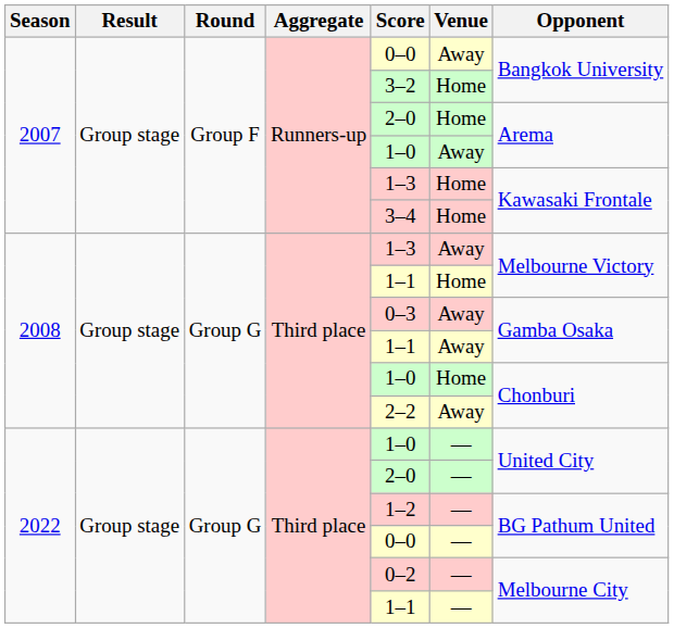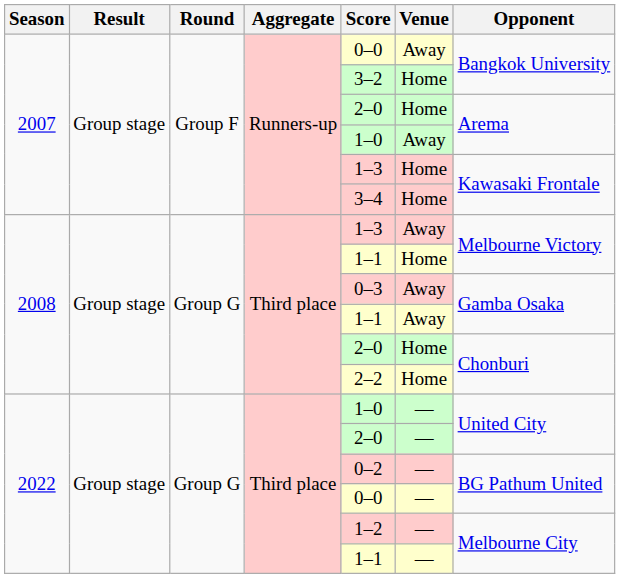row 12 | Score: 1–0 -> 2–0
row 13 | Venue: Away -> Home
row 16 | Score: 1–2 -> 0–2
row 18 | Score: 0–2 -> 1–2
